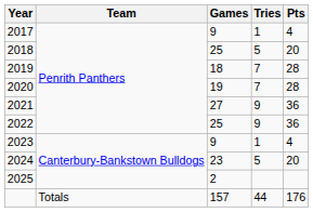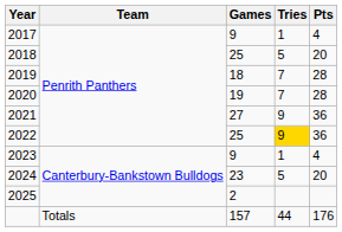2022 | Tries: no background -> gold background
